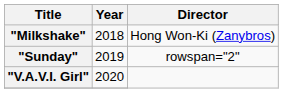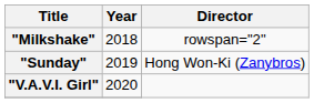"Milkshake" | Director: Hong Won-Ki (Zanybros) -> rowspan="2"
"Sunday" | Director: rowspan="2" -> Hong Won-Ki (Zanybros)
